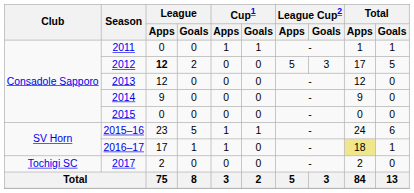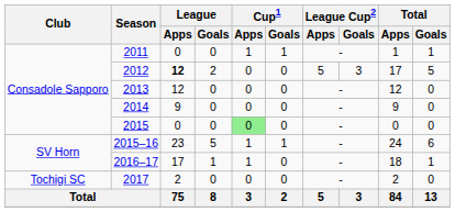2015 | Cup1 / Apps: no background -> lightgreen background
2016–17 | Total / Apps: khaki background -> no background
